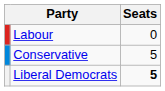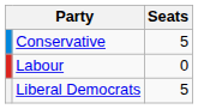rows swapped: Conservative <-> Labour
Liberal Democrats | Seats: bold -> normal
